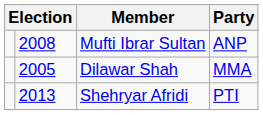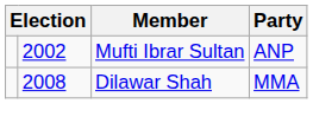Mufti Ibrar Sultan | column 2: 2008 -> 2002
Dilawar Shah | column 2: 2005 -> 2008
- row: 2013 | Shehryar Afridi | PTI
